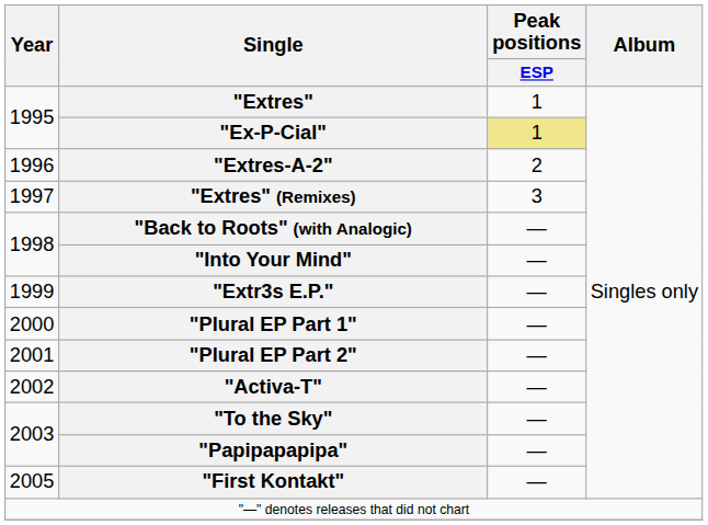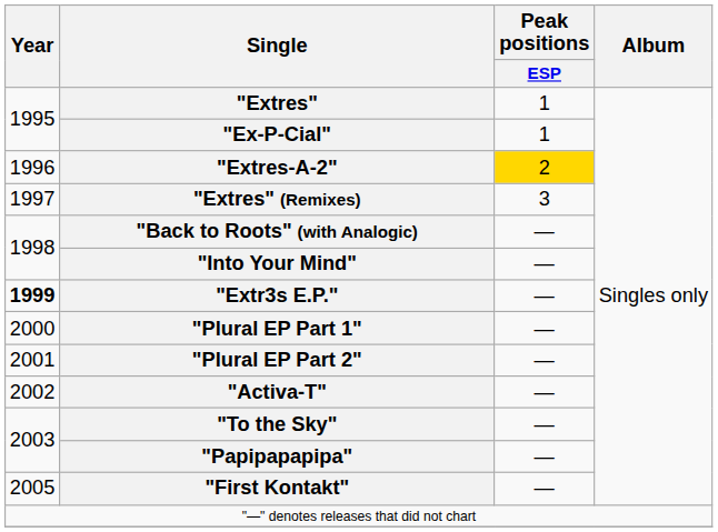"Ex-P-Cial" | Peak positions / ESP: khaki background -> no background
"Extres-A-2" | Peak positions / ESP: no background -> gold background
"Extr3s E.P." | Year: normal -> bold
